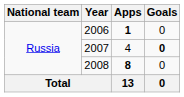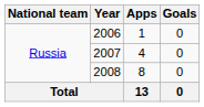2006 | Apps: bold -> normal
2007 | Goals: bold -> normal
2008 | Apps: bold -> normal
